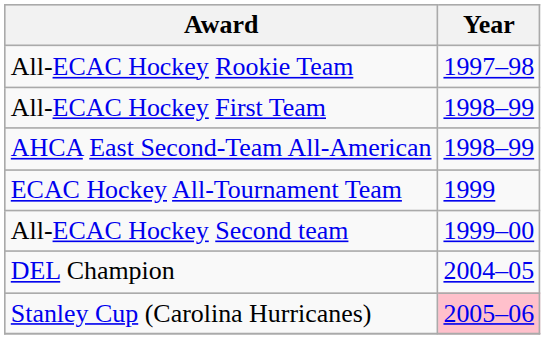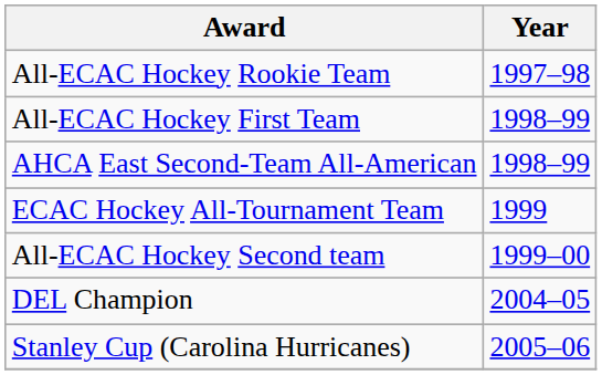Stanley Cup (Carolina Hurricanes) | Year: pink background -> no background
